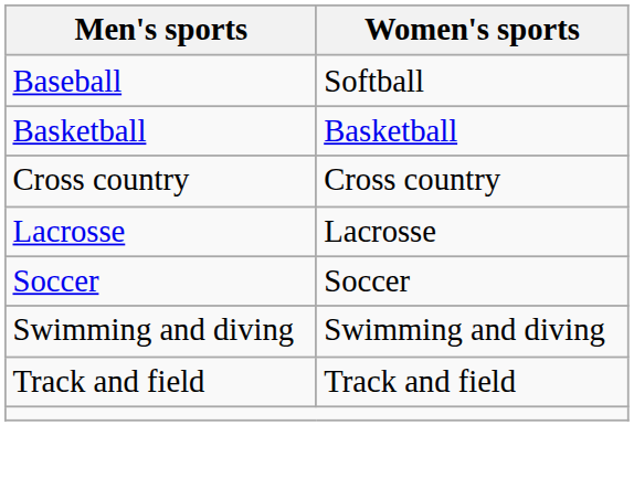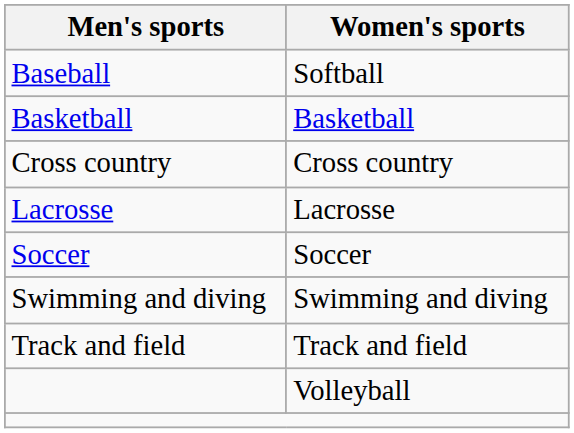+ row: Volleyball
